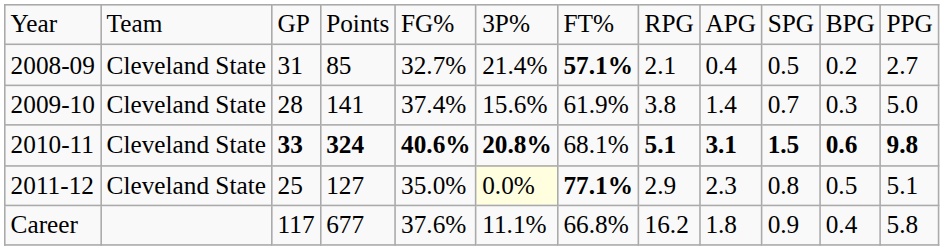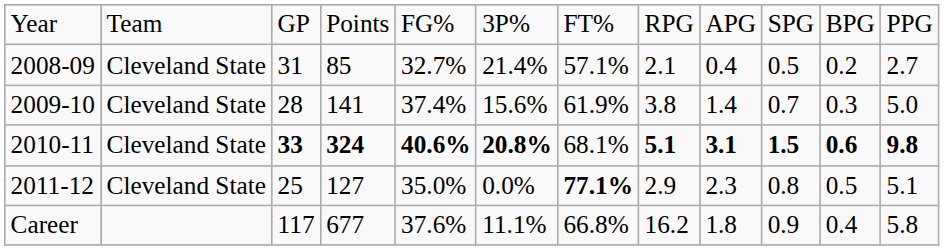2008-09 | column 7: bold -> normal
2011-12 | column 6: lightyellow background -> no background
